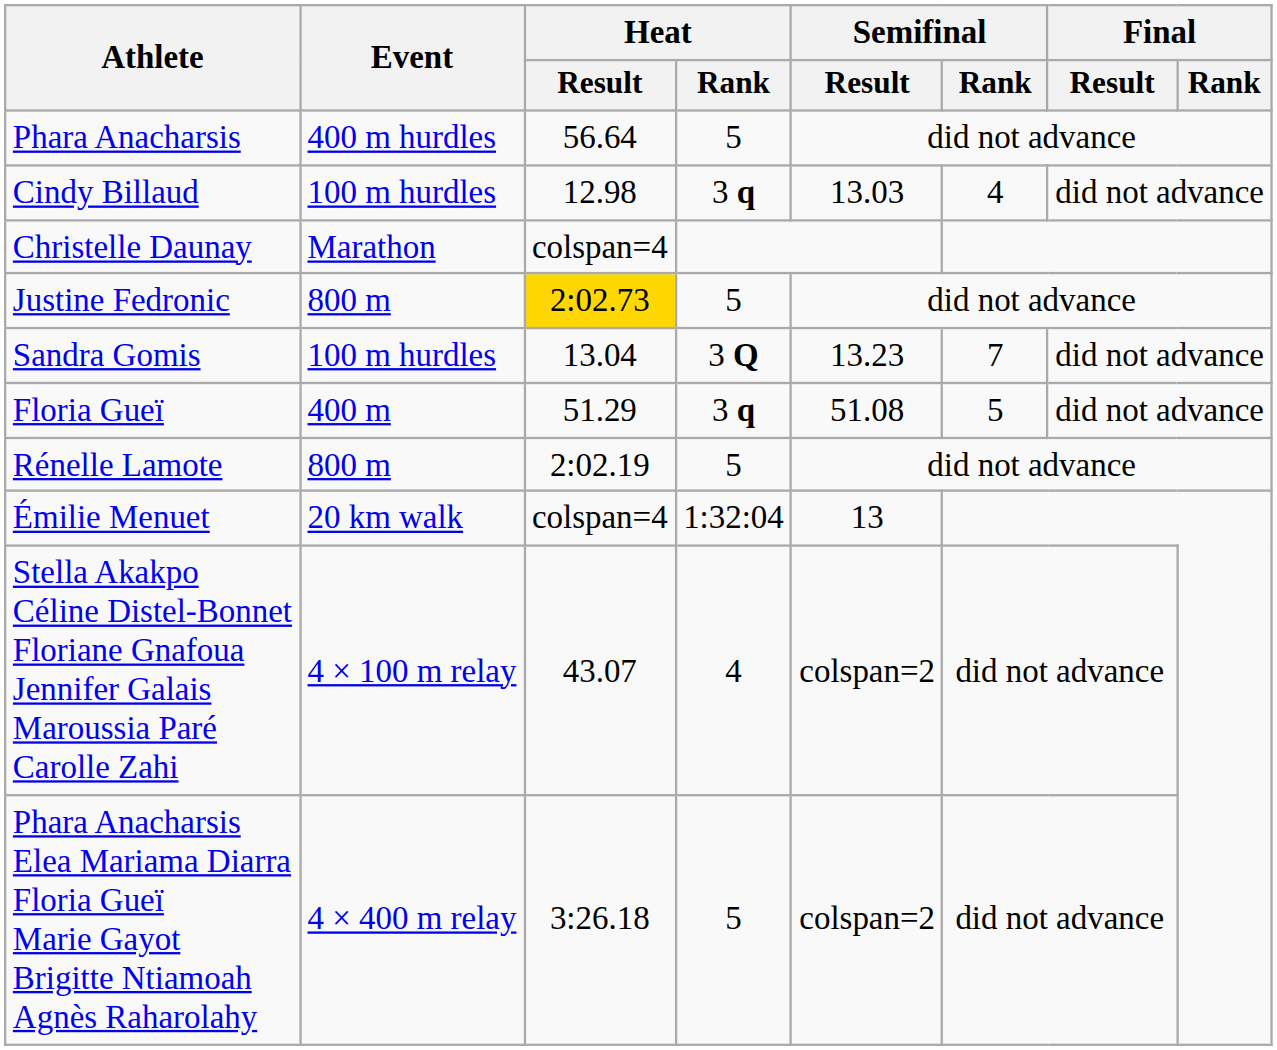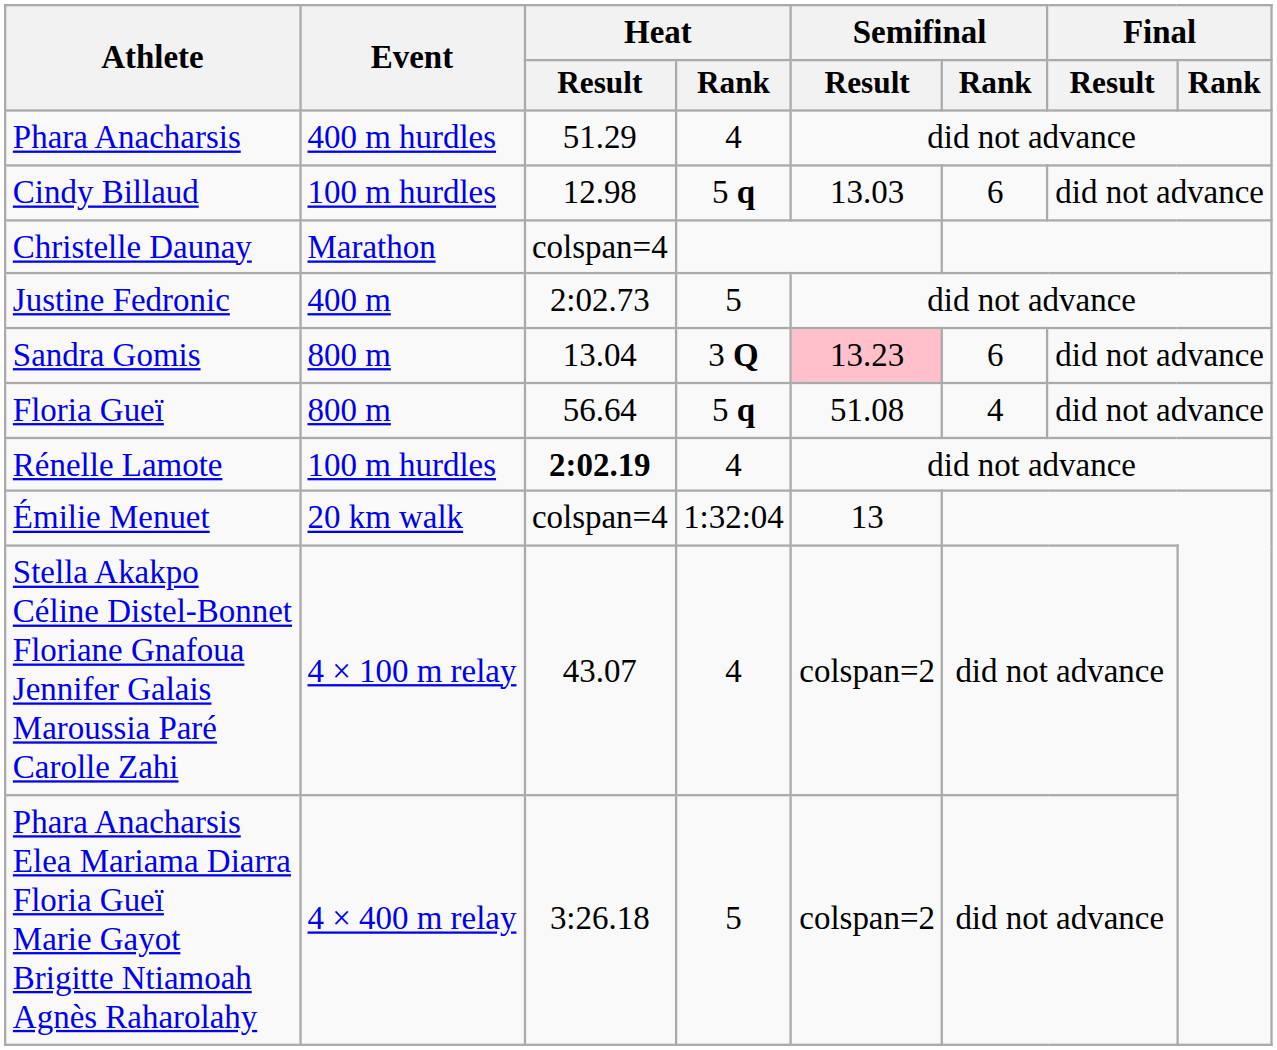Phara Anacharsis | Heat / Result: 56.64 -> 51.29
Phara Anacharsis | Heat / Rank: 5 -> 4
Cindy Billaud | Heat / Rank: 3 q -> 5 q
Cindy Billaud | Semifinal / Rank: 4 -> 6
Justine Fedronic | Event: 800 m -> 400 m
Justine Fedronic | Heat / Result: gold background -> no background
Sandra Gomis | Event: 100 m hurdles -> 800 m
Sandra Gomis | Semifinal / Result: no background -> pink background
Sandra Gomis | Semifinal / Rank: 7 -> 6
Floria Gueï | Event: 400 m -> 800 m
Floria Gueï | Heat / Result: 51.29 -> 56.64
Floria Gueï | Heat / Rank: 3 q -> 5 q
Floria Gueï | Semifinal / Rank: 5 -> 4
Rénelle Lamote | Event: 800 m -> 100 m hurdles
Rénelle Lamote | Heat / Result: normal -> bold
Rénelle Lamote | Heat / Rank: 5 -> 4
